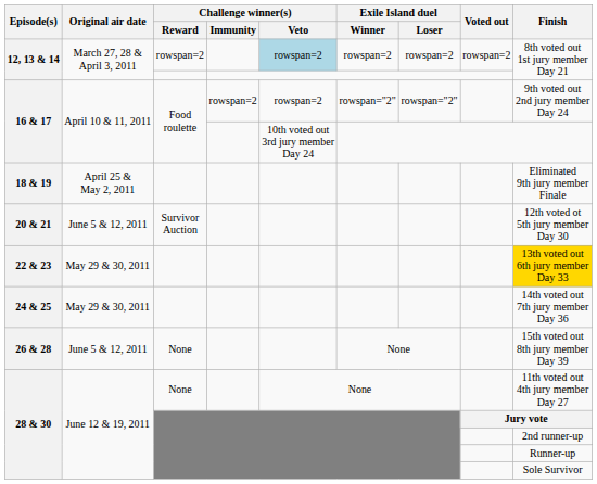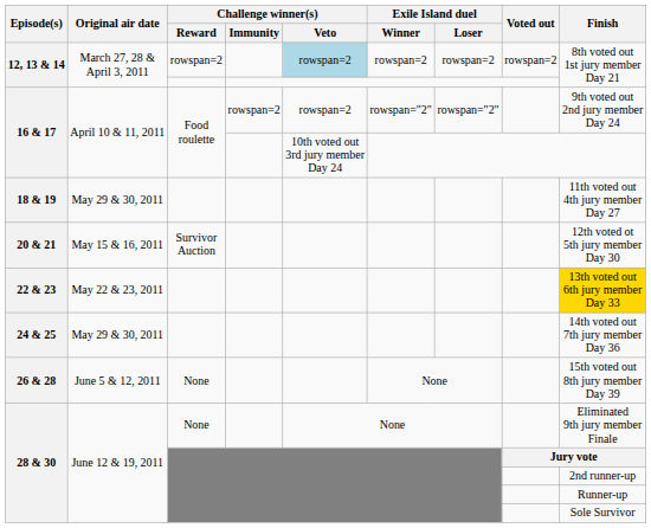18 & 19 | Original air date: April 25 & May 2, 2011 -> May 29 & 30, 2011
18 & 19 | Finish: Eliminated 9th jury member Finale -> 11th voted out 4th jury member Day 27
20 & 21 | Original air date: June 5 & 12, 2011 -> May 15 & 16, 2011
22 & 23 | Original air date: May 29 & 30, 2011 -> May 22 & 23, 2011
28 & 30 / None | Finish: 11th voted out 4th jury member Day 27 -> Eliminated 9th jury member Finale
